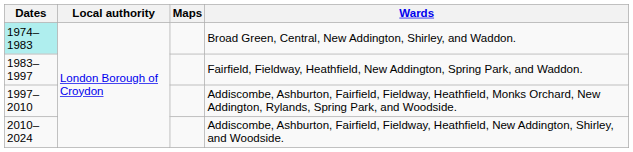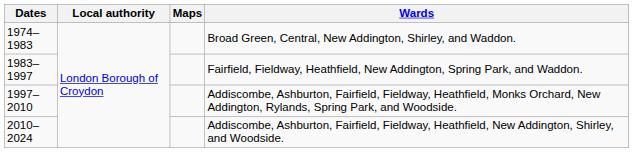Broad Green, Central, New Addington, Shirley, and Waddon. | Dates: paleturquoise background -> no background
